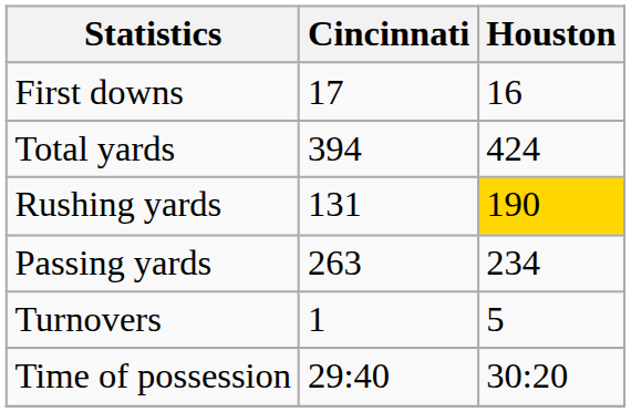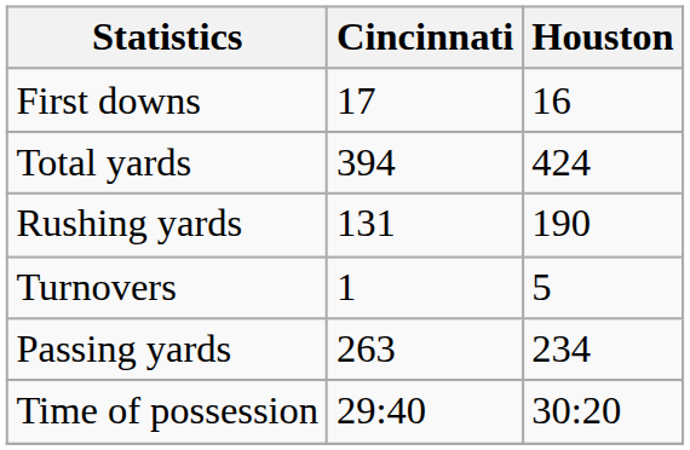Rushing yards | Houston: gold background -> no background
rows swapped: Passing yards <-> Turnovers
